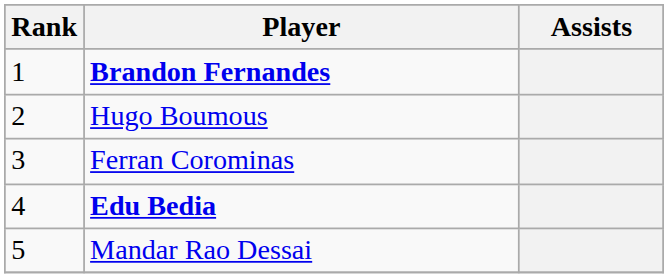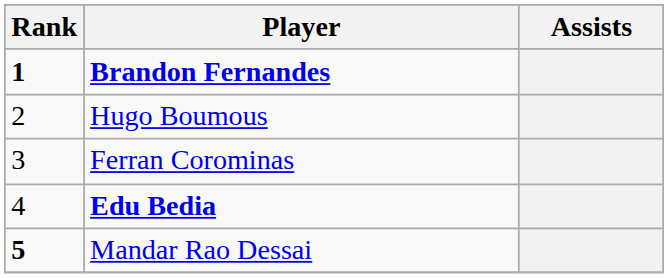Brandon Fernandes | Rank: normal -> bold
Mandar Rao Dessai | Rank: normal -> bold
